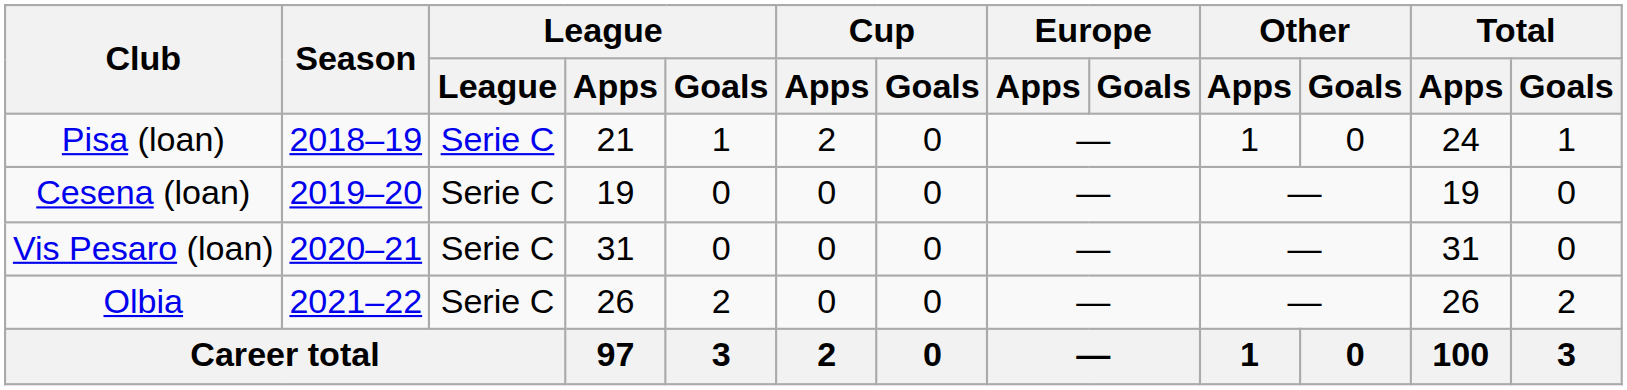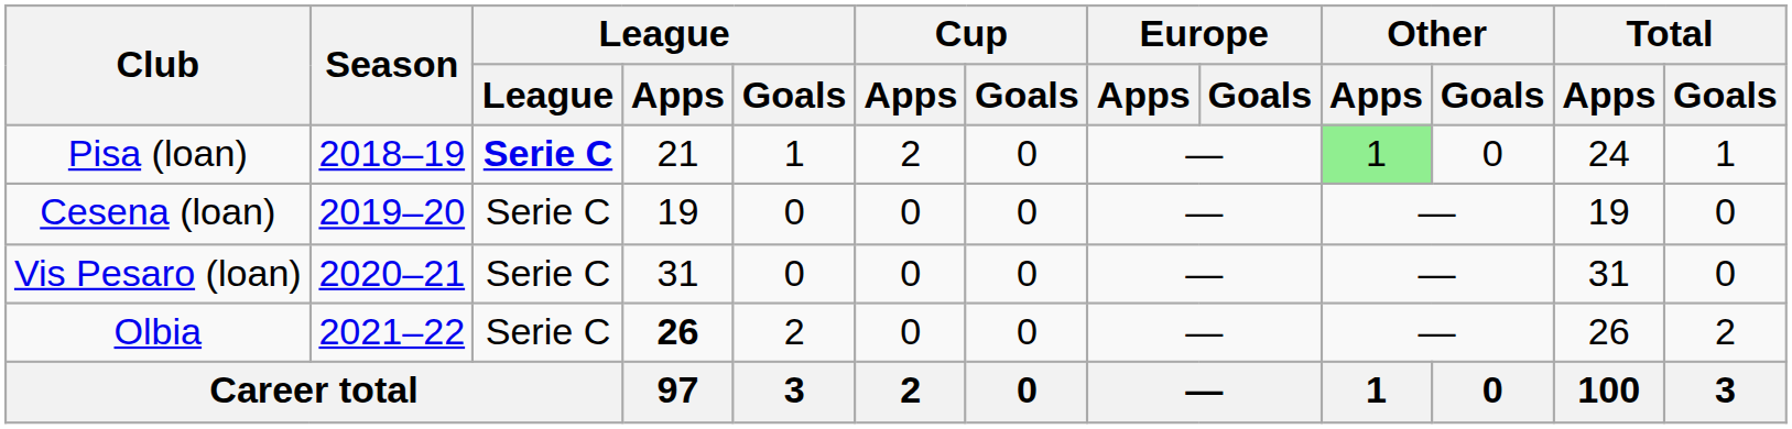Pisa (loan) | League: normal -> bold
Pisa (loan) | Other / Apps: no background -> lightgreen background
Olbia | League / Apps: normal -> bold
